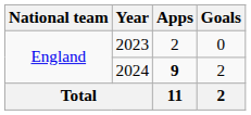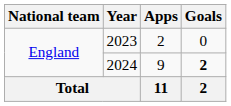2024 | Apps: bold -> normal
2024 | Goals: normal -> bold
